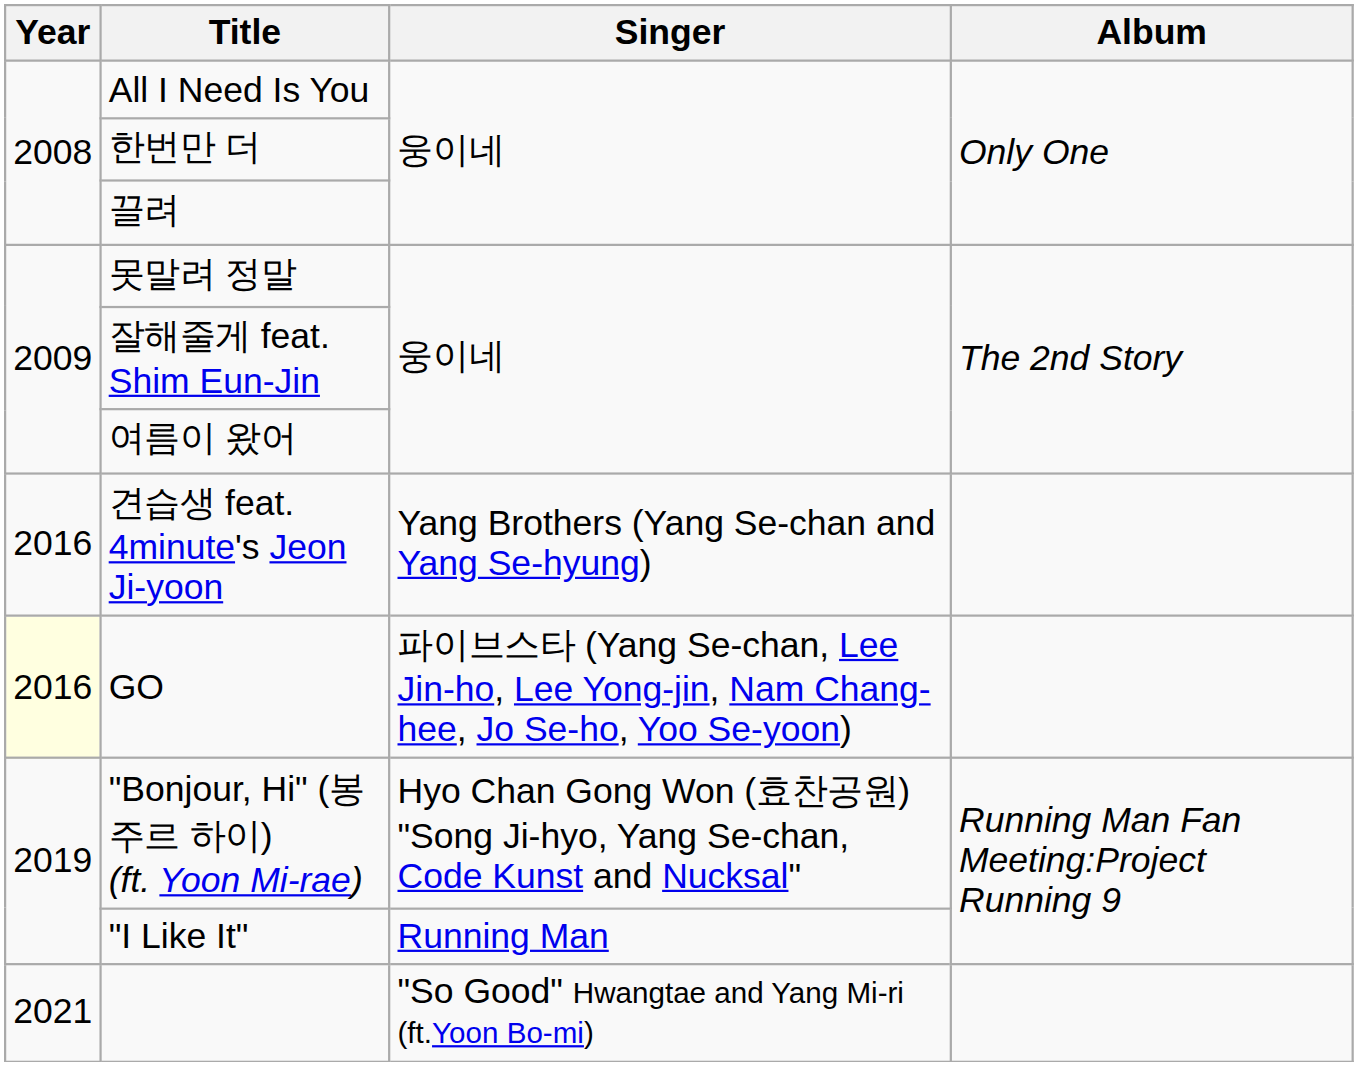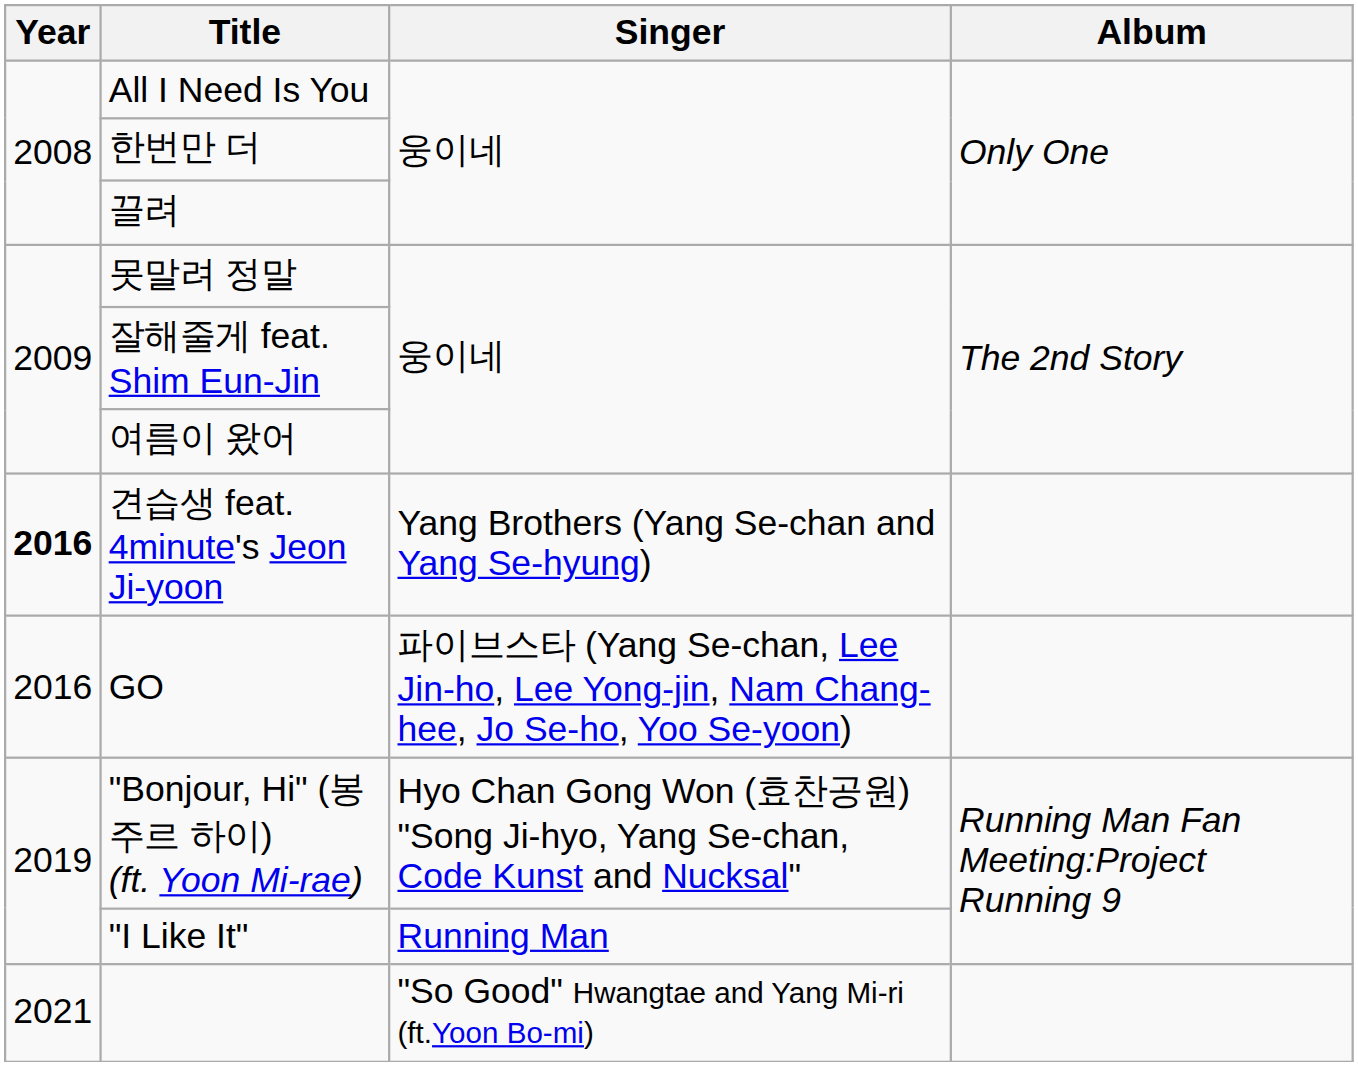견습생 feat. 4minute's Jeon Ji-yoon | Year: normal -> bold
GO | Year: lightyellow background -> no background
